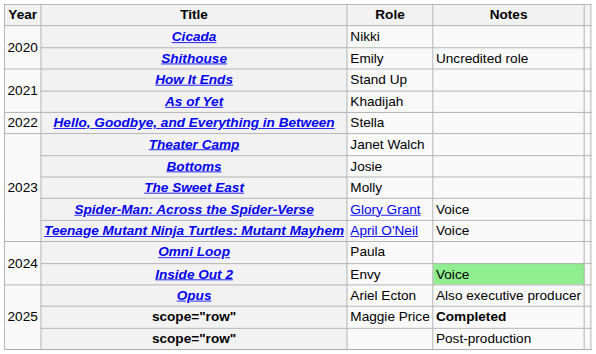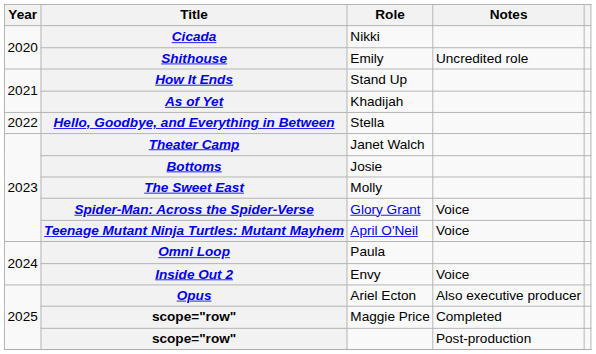Inside Out 2 | Notes: lightgreen background -> no background
scope="row" / Maggie Price | Notes: bold -> normal
